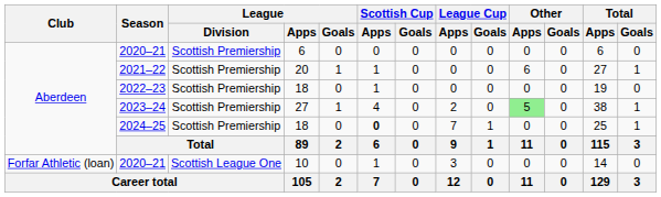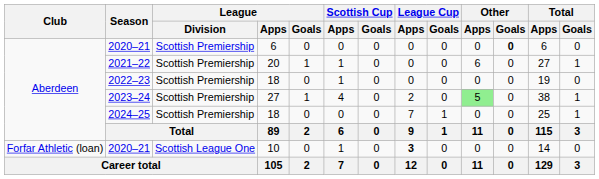2020–21 / 6 | Other / Goals: normal -> bold
2024–25 | Scottish Cup / Apps: bold -> normal
2020–21 / 10 | League Cup / Apps: normal -> bold
